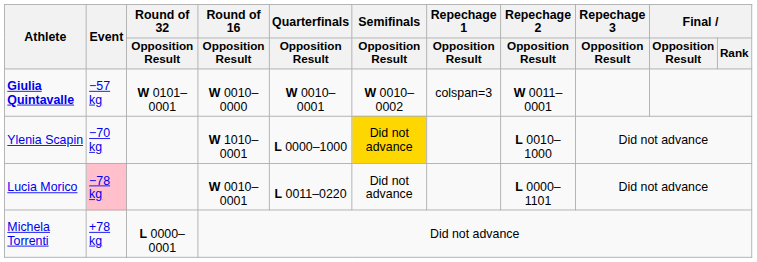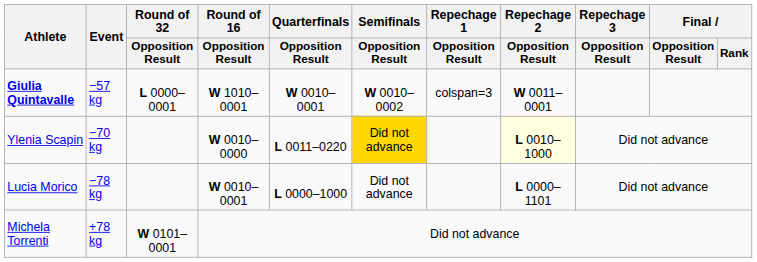Giulia Quintavalle | Round of 32 / Opposition Result: W 0101–0001 -> L 0000–0001
Giulia Quintavalle | Round of 16 / Opposition Result: W 0010–0000 -> W 1010–0001
Ylenia Scapin | Round of 16 / Opposition Result: W 1010–0001 -> W 0010–0000
Ylenia Scapin | Quarterfinals / Opposition Result: L 0000–1000 -> L 0011–0220
Ylenia Scapin | Repechage 2 / Opposition Result: no background -> lightyellow background
Lucia Morico | Event: pink background -> no background
Lucia Morico | Quarterfinals / Opposition Result: L 0011–0220 -> L 0000–1000
Michela Torrenti | Round of 32 / Opposition Result: L 0000–0001 -> W 0101–0001
